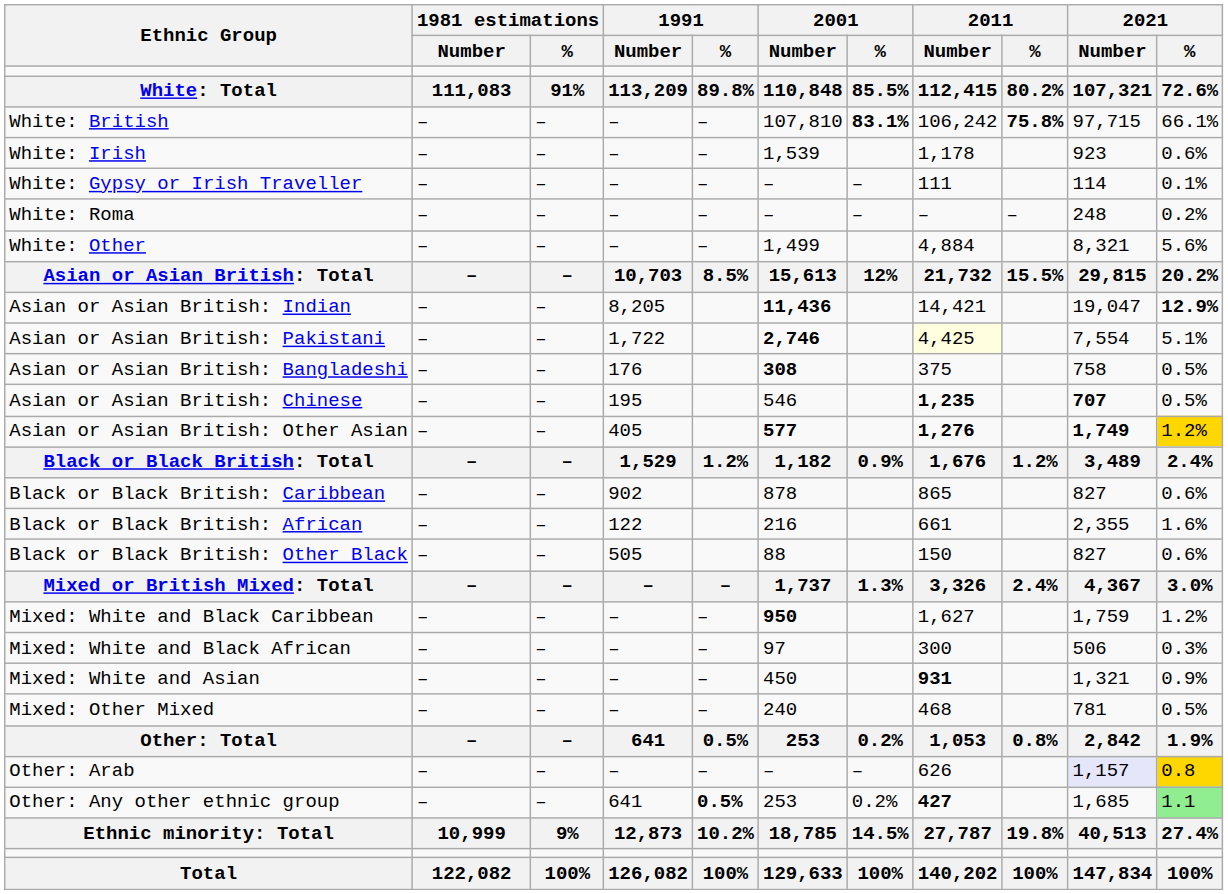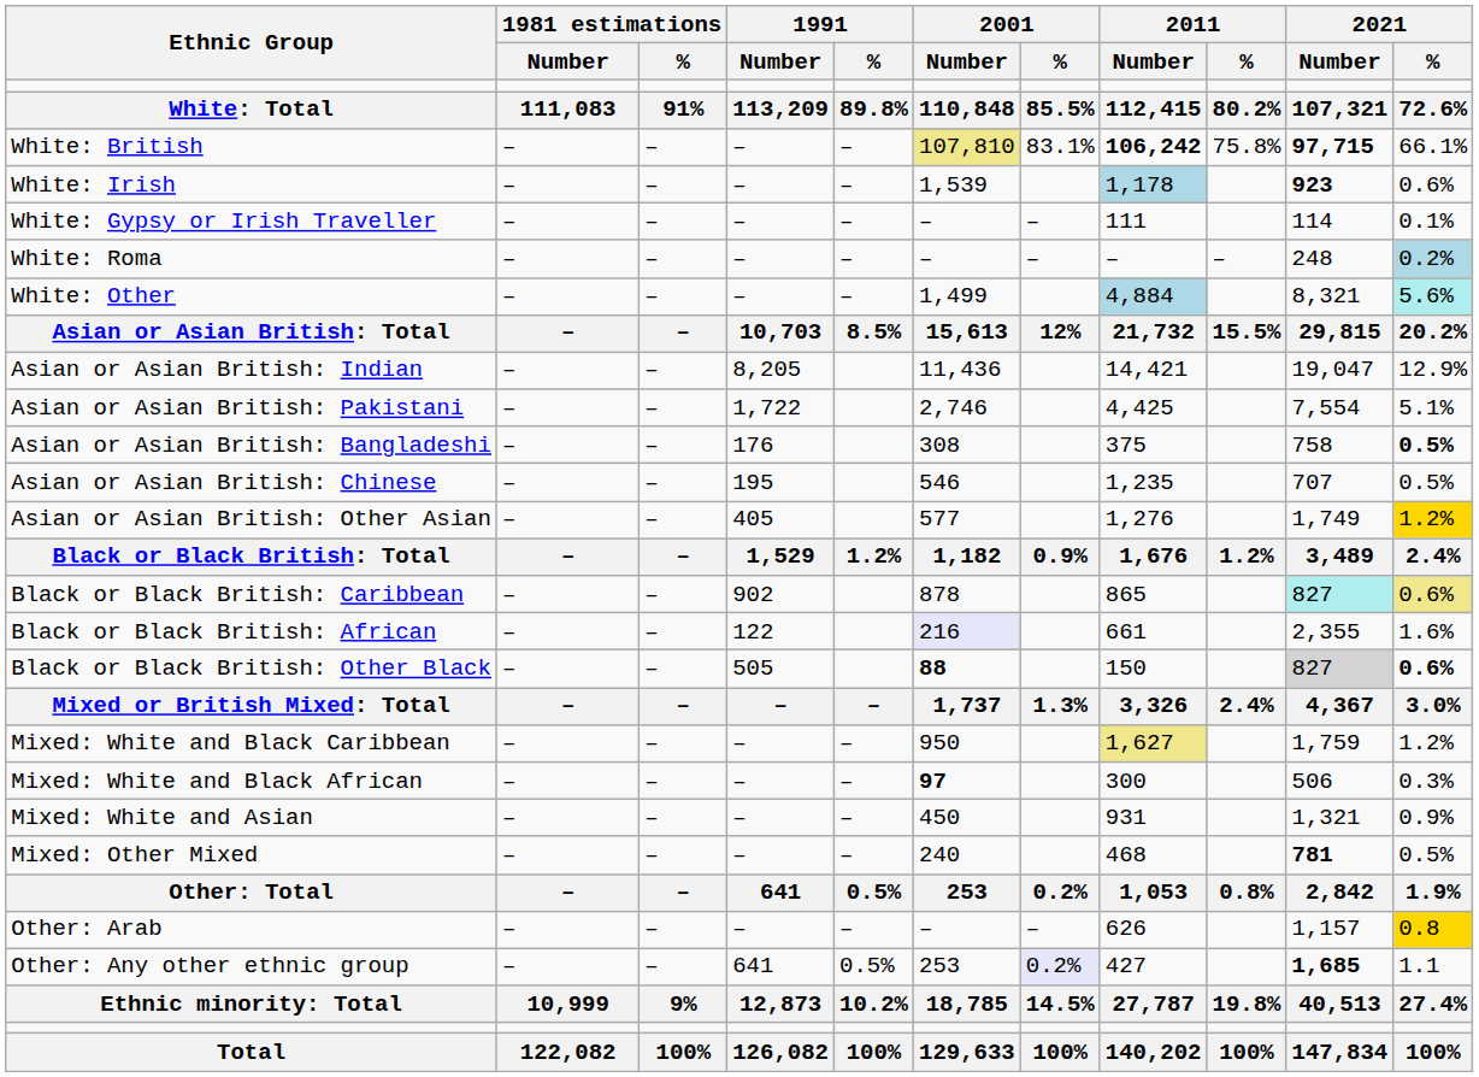White: British | 2001 / Number: no background -> khaki background
White: British | 2001 / %: bold -> normal
White: British | 2011 / Number: normal -> bold
White: British | 2011 / %: bold -> normal
White: British | 2021 / Number: normal -> bold
White: Irish | 2011 / Number: no background -> lightblue background
White: Irish | 2021 / Number: normal -> bold
White: Roma | 2021 / %: no background -> lightblue background
White: Other | 2011 / Number: no background -> lightblue background
White: Other | 2021 / %: no background -> paleturquoise background
Asian or Asian British: Indian | 2001 / Number: bold -> normal
Asian or Asian British: Indian | 2021 / %: bold -> normal
Asian or Asian British: Pakistani | 2001 / Number: bold -> normal
Asian or Asian British: Pakistani | 2011 / Number: lightyellow background -> no background
Asian or Asian British: Bangladeshi | 2001 / Number: bold -> normal
Asian or Asian British: Bangladeshi | 2021 / %: normal -> bold
Asian or Asian British: Chinese | 2011 / Number: bold -> normal
Asian or Asian British: Chinese | 2021 / Number: bold -> normal
Asian or Asian British: Other Asian | 2001 / Number: bold -> normal
Asian or Asian British: Other Asian | 2011 / Number: bold -> normal
Asian or Asian British: Other Asian | 2021 / Number: bold -> normal
Black or Black British: Caribbean | 2021 / Number: no background -> paleturquoise background
Black or Black British: Caribbean | 2021 / %: no background -> khaki background
Black or Black British: African | 2001 / Number: no background -> lavender background
Black or Black British: Other Black | 2001 / Number: normal -> bold
Black or Black British: Other Black | 2021 / Number: no background -> lightgrey background
Black or Black British: Other Black | 2021 / %: normal -> bold
Mixed: White and Black Caribbean | 2001 / Number: bold -> normal
Mixed: White and Black Caribbean | 2011 / Number: no background -> khaki background
Mixed: White and Black African | 2001 / Number: normal -> bold
Mixed: White and Asian | 2011 / Number: bold -> normal
Mixed: Other Mixed | 2021 / Number: normal -> bold
Other: Arab | 2021 / Number: lavender background -> no background
Other: Any other ethnic group | 1991 / %: bold -> normal
Other: Any other ethnic group | 2001 / %: no background -> lavender background
Other: Any other ethnic group | 2011 / Number: bold -> normal
Other: Any other ethnic group | 2021 / Number: normal -> bold
Other: Any other ethnic group | 2021 / %: lightgreen background -> no background
